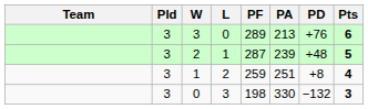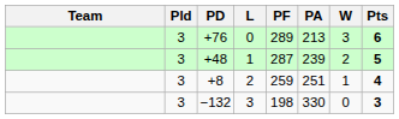columns swapped: W <-> PD
